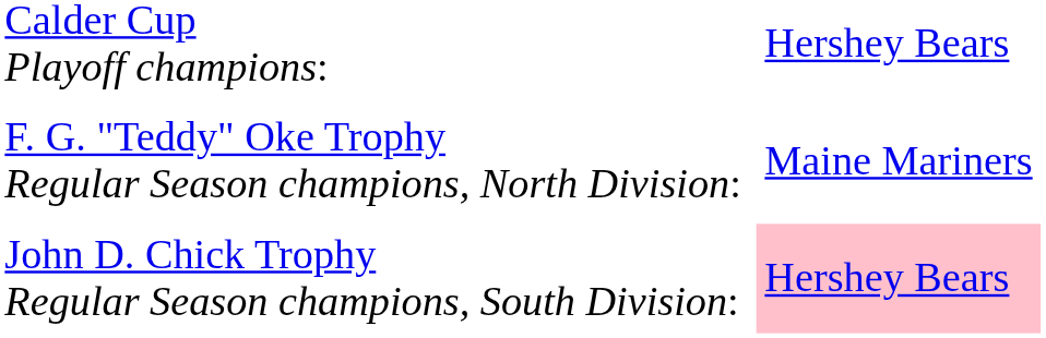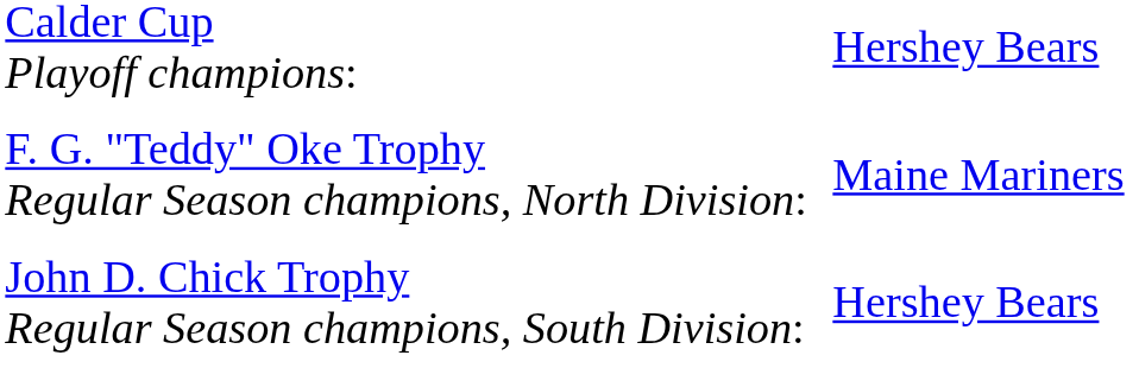row 3 | column 2: pink background -> no background
